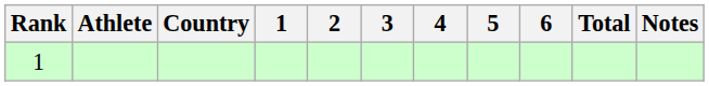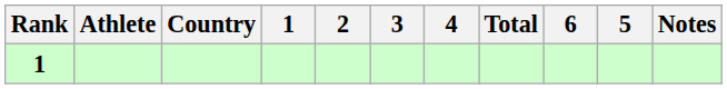columns swapped: 5 <-> Total
row 2 | Rank: normal -> bold
